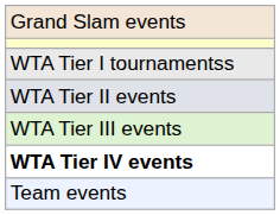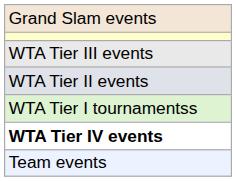row 3 | column 1: WTA Tier I tournamentss -> WTA Tier III events
row 5 | column 1: WTA Tier III events -> WTA Tier I tournamentss
